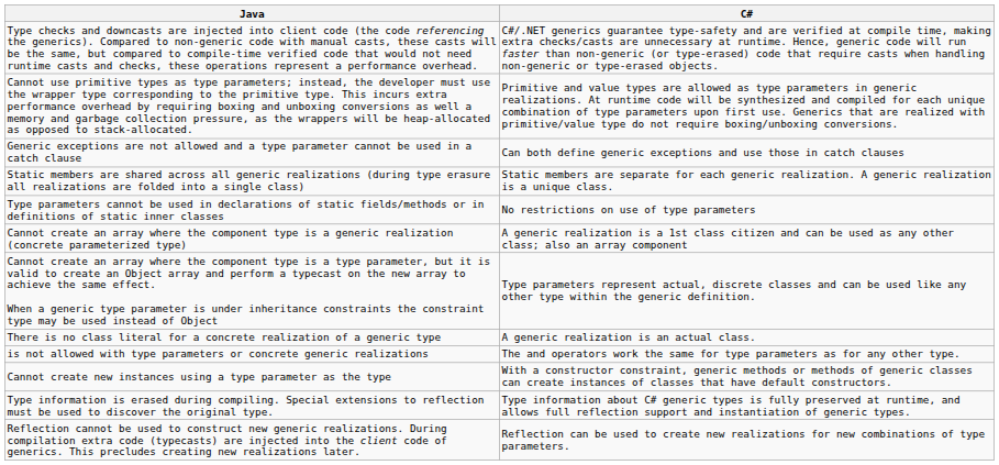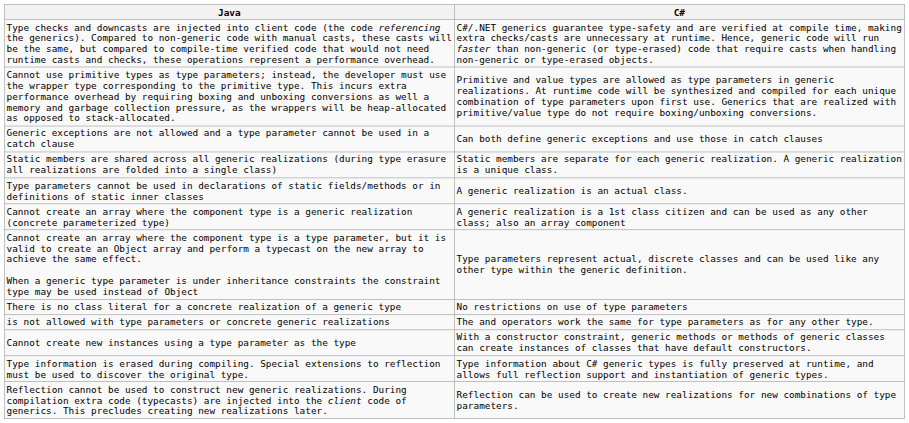row 6 | C#: No restrictions on use of type parameters -> A generic realization is an actual class.
row 9 | C#: A generic realization is an actual class. -> No restrictions on use of type parameters
